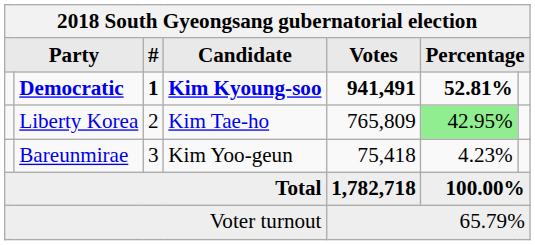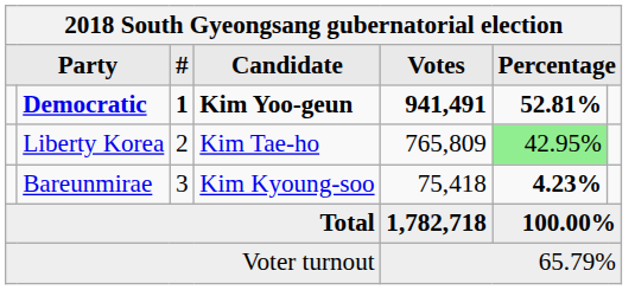Democratic | Candidate: Kim Kyoung-soo -> Kim Yoo-geun
Bareunmirae | Candidate: Kim Yoo-geun -> Kim Kyoung-soo
Bareunmirae | column 6: normal -> bold
